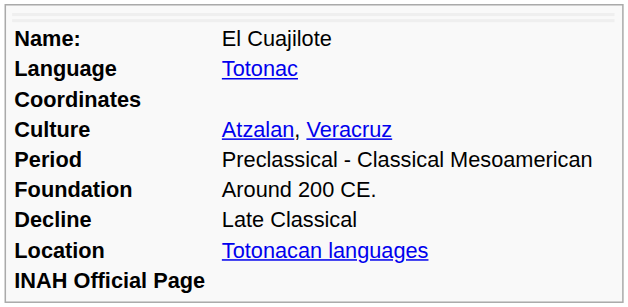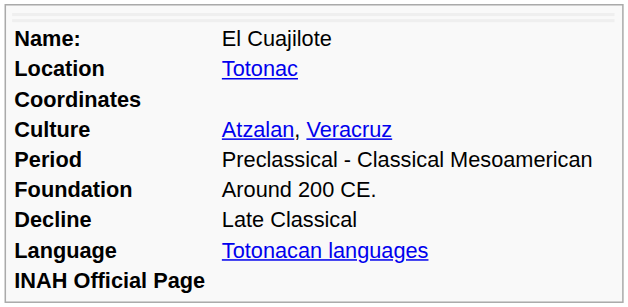row 2 | column 1: Language -> Location
row 8 | column 1: Location -> Language
